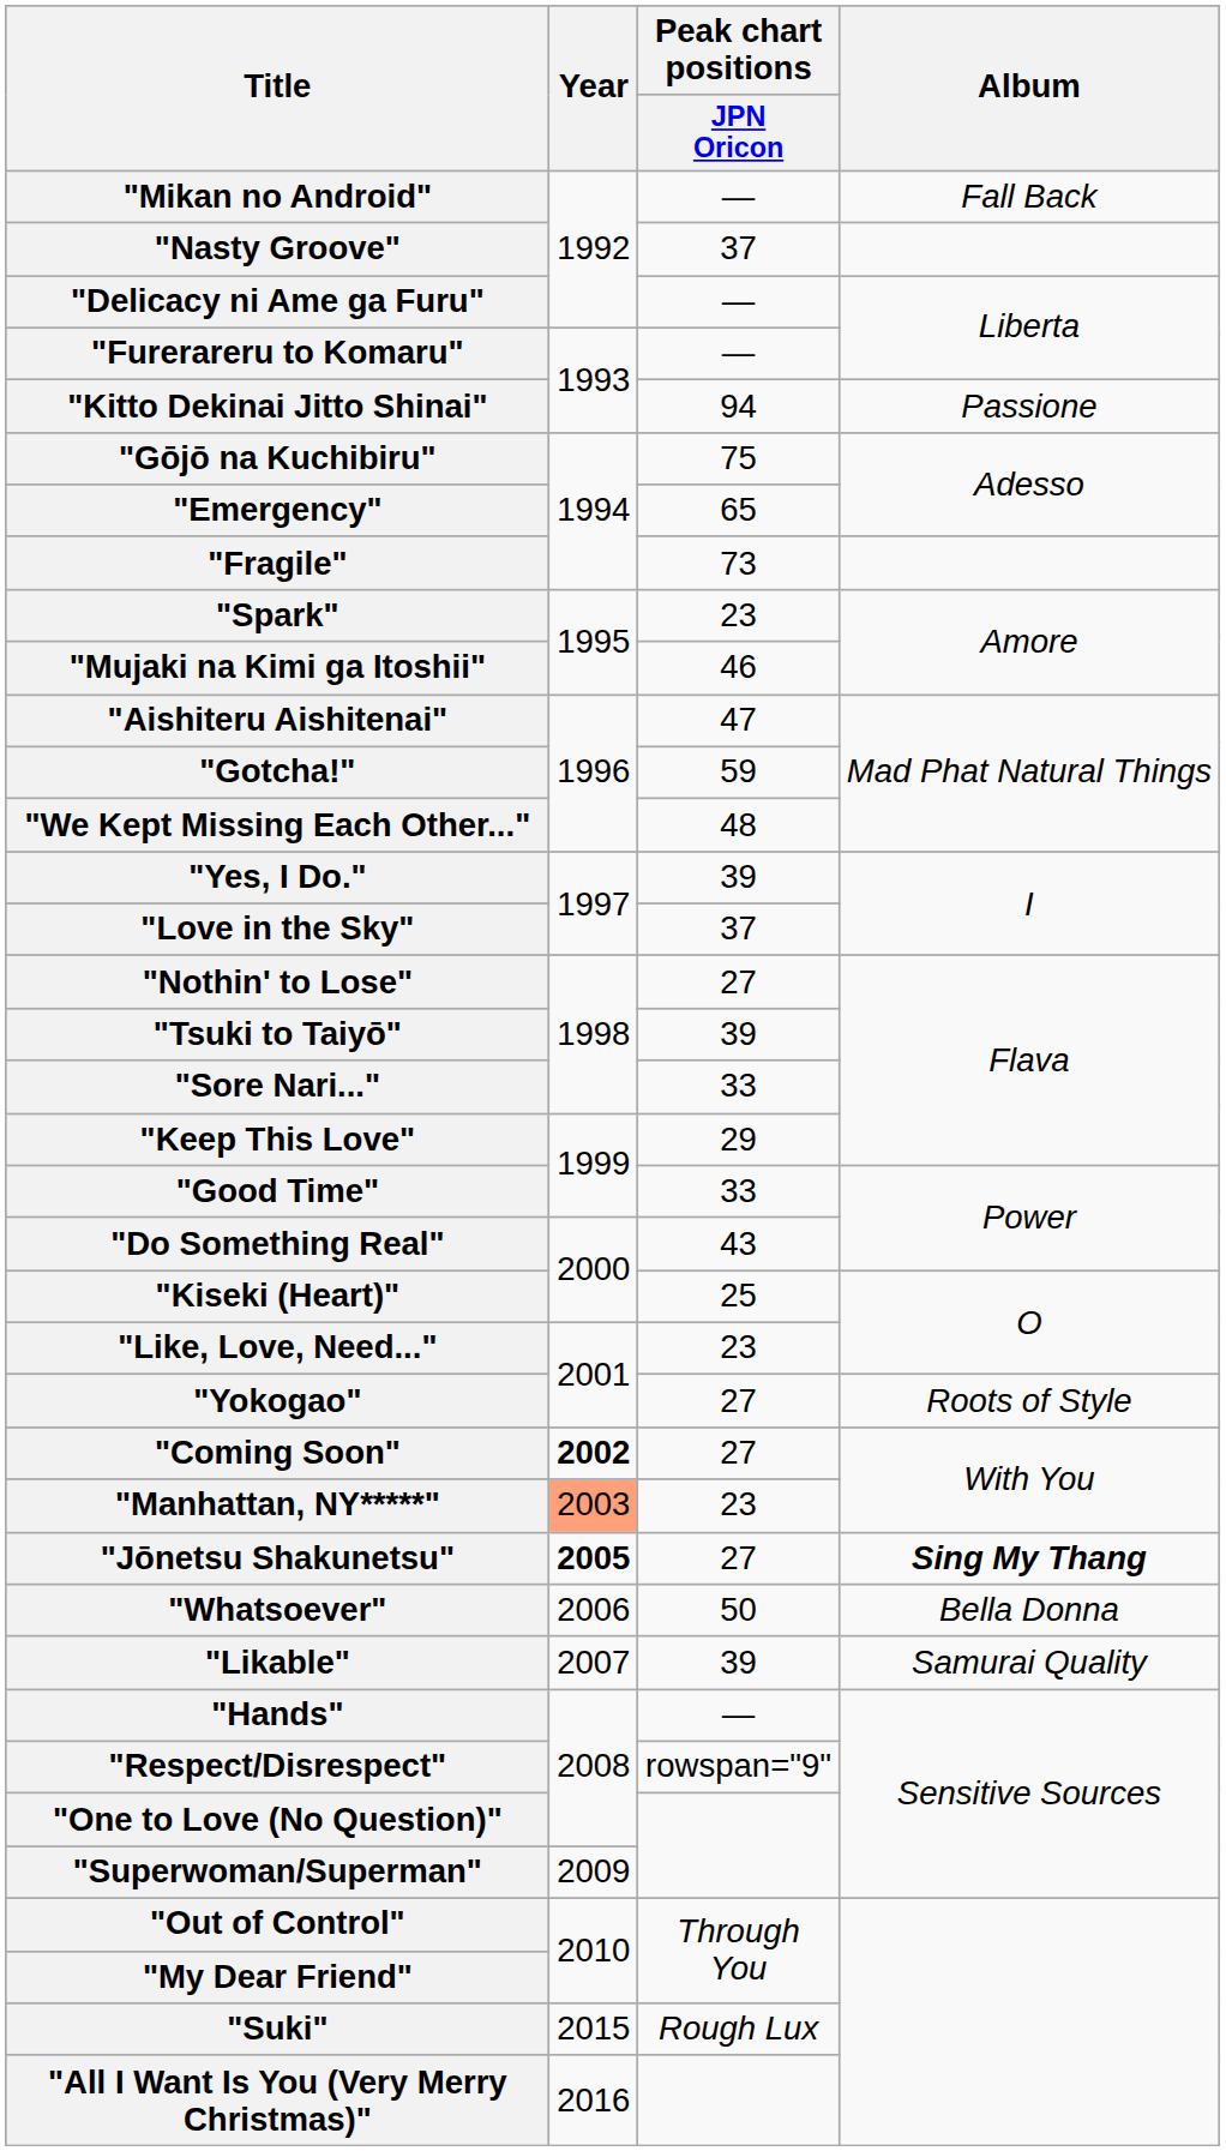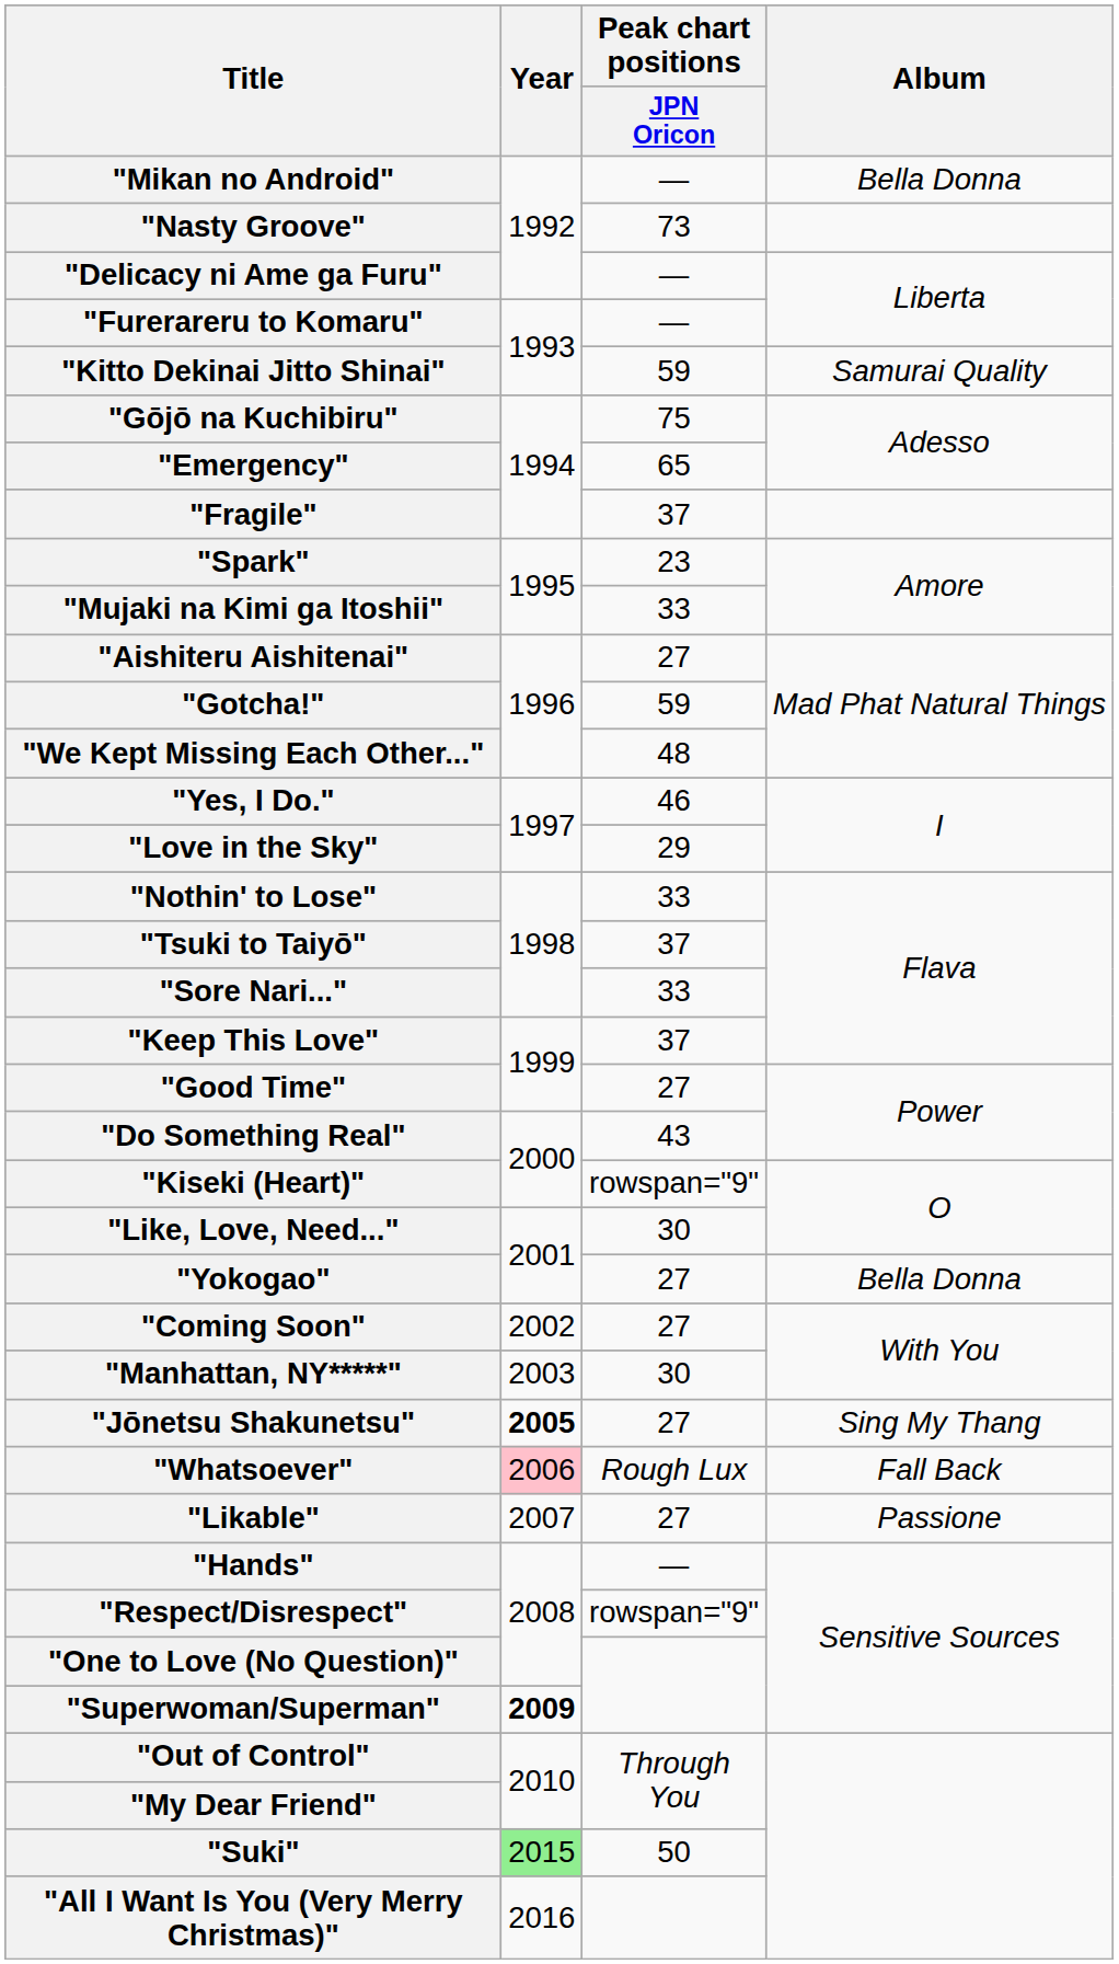"Mikan no Android" | Album: Fall Back -> Bella Donna
"Nasty Groove" | Peak chart positions / JPN Oricon: 37 -> 73
"Kitto Dekinai Jitto Shinai" | Peak chart positions / JPN Oricon: 94 -> 59
"Kitto Dekinai Jitto Shinai" | Album: Passione -> Samurai Quality
"Fragile" | Peak chart positions / JPN Oricon: 73 -> 37
"Mujaki na Kimi ga Itoshii" | Peak chart positions / JPN Oricon: 46 -> 33
"Aishiteru Aishitenai" | Peak chart positions / JPN Oricon: 47 -> 27
"Yes, I Do." | Peak chart positions / JPN Oricon: 39 -> 46
"Love in the Sky" | Peak chart positions / JPN Oricon: 37 -> 29
"Nothin' to Lose" | Peak chart positions / JPN Oricon: 27 -> 33
"Tsuki to Taiyō" | Peak chart positions / JPN Oricon: 39 -> 37
"Keep This Love" | Peak chart positions / JPN Oricon: 29 -> 37
"Good Time" | Peak chart positions / JPN Oricon: 33 -> 27
"Kiseki (Heart)" | Peak chart positions / JPN Oricon: 25 -> rowspan="9"
"Like, Love, Need..." | Peak chart positions / JPN Oricon: 23 -> 30
"Yokogao" | Album: Roots of Style -> Bella Donna
"Coming Soon" | Year: bold -> normal
"Manhattan, NY*****" | Year: lightsalmon background -> no background
"Manhattan, NY*****" | Peak chart positions / JPN Oricon: 23 -> 30
"Jōnetsu Shakunetsu" | Album: bold -> normal
"Whatsoever" | Year: no background -> pink background
"Whatsoever" | Peak chart positions / JPN Oricon: 50 -> Rough Lux
"Whatsoever" | Album: Bella Donna -> Fall Back
"Likable" | Peak chart positions / JPN Oricon: 39 -> 27
"Likable" | Album: Samurai Quality -> Passione
"Superwoman/Superman" | Year: normal -> bold
"Suki" | Year: no background -> lightgreen background
"Suki" | Peak chart positions / JPN Oricon: Rough Lux -> 50
